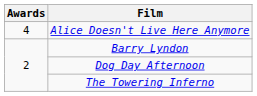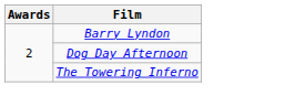- row: 4 | Alice Doesn't Live Here Anymore
